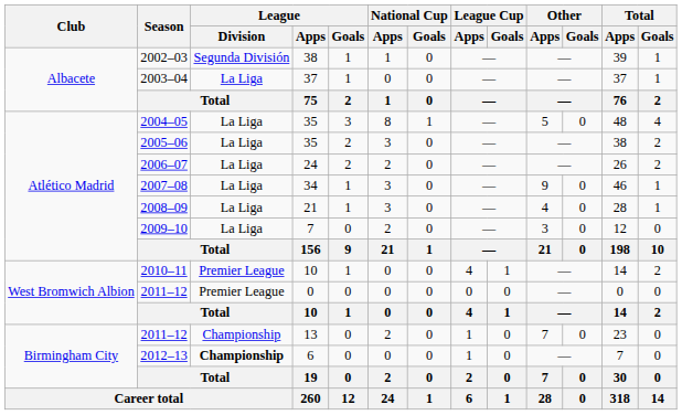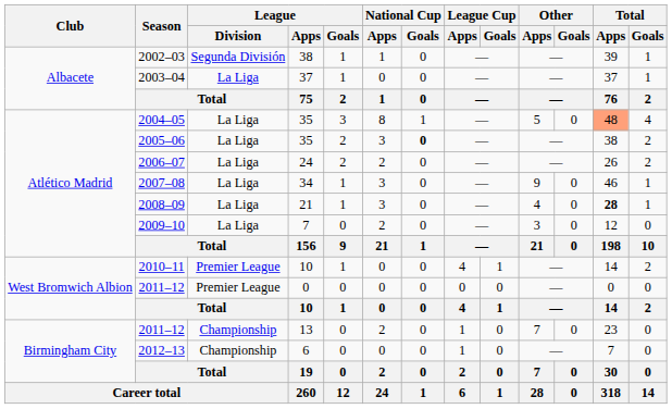2004–05 | Total / Apps: no background -> lightsalmon background
2005–06 | National Cup / Goals: normal -> bold
2008–09 | Total / Apps: normal -> bold
2012–13 | League / Division: bold -> normal
